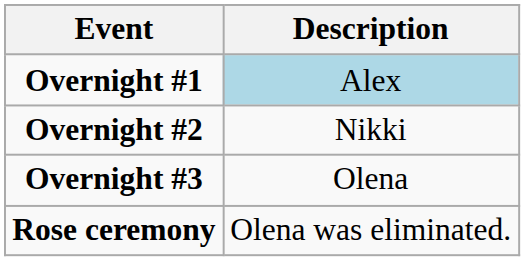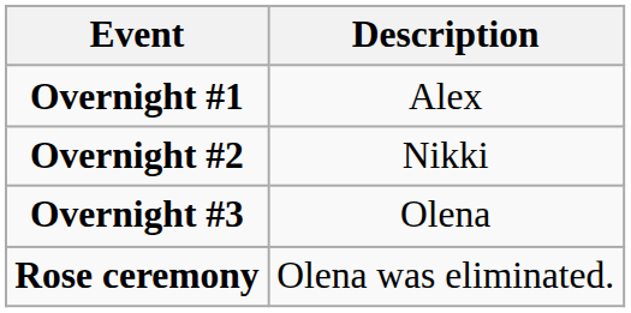Overnight #1 | Description: lightblue background -> no background
